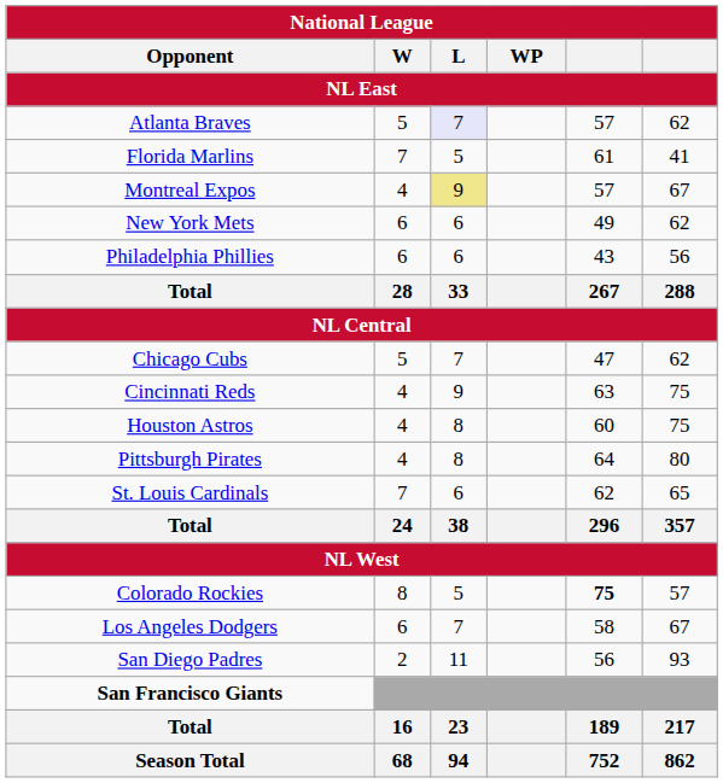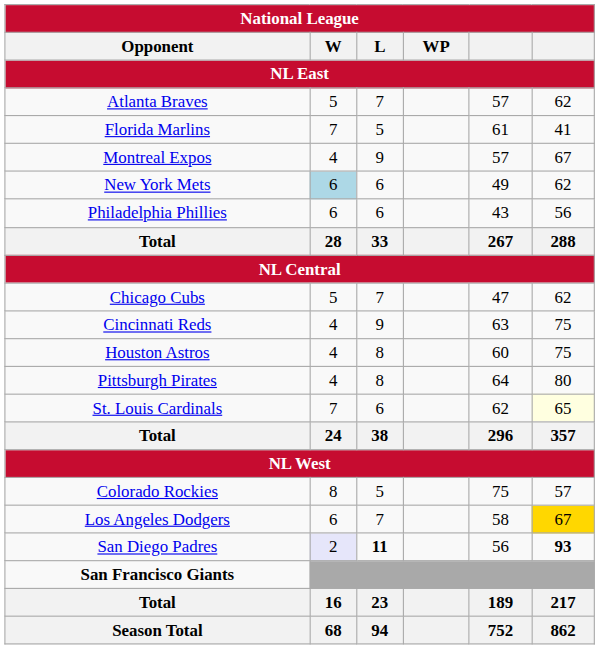Atlanta Braves | L: lavender background -> no background
Montreal Expos | L: khaki background -> no background
New York Mets | W: no background -> lightblue background
St. Louis Cardinals | column 6: no background -> lightyellow background
Colorado Rockies | column 5: bold -> normal
Los Angeles Dodgers | column 6: no background -> gold background
San Diego Padres | W: no background -> lavender background
San Diego Padres | L: normal -> bold
San Diego Padres | column 6: normal -> bold
